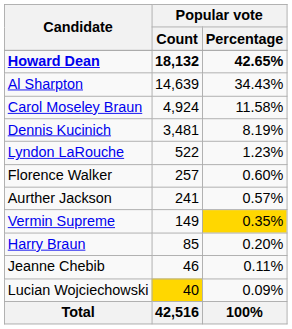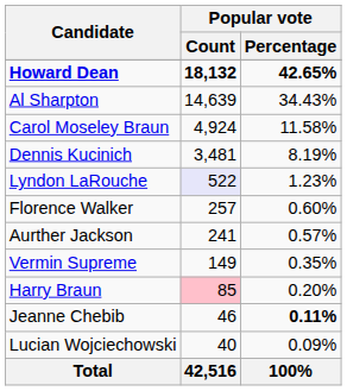Lyndon LaRouche | Popular vote / Count: no background -> lavender background
Vermin Supreme | Popular vote / Percentage: gold background -> no background
Harry Braun | Popular vote / Count: no background -> pink background
Jeanne Chebib | Popular vote / Percentage: normal -> bold
Lucian Wojciechowski | Popular vote / Count: gold background -> no background
